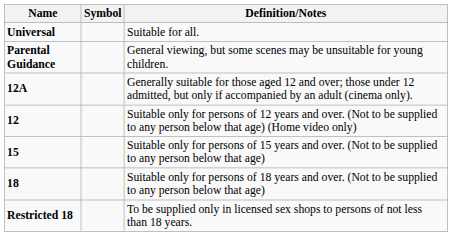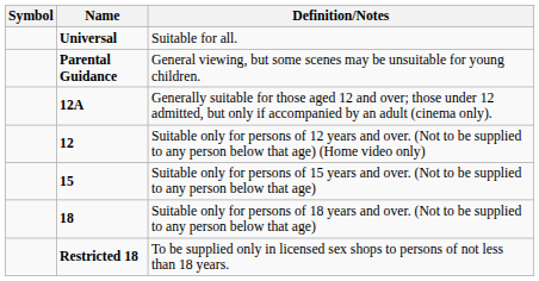columns swapped: Symbol <-> Name
